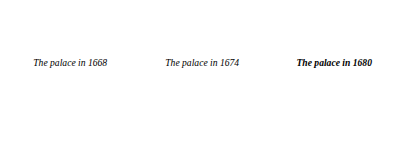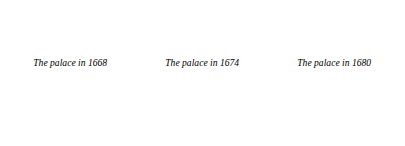The palace in 1668 | column 3: bold -> normal
